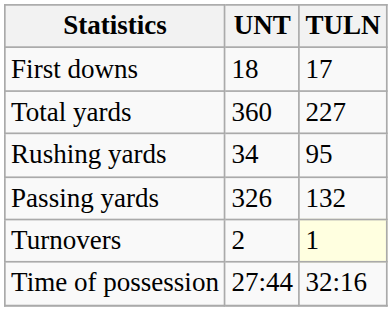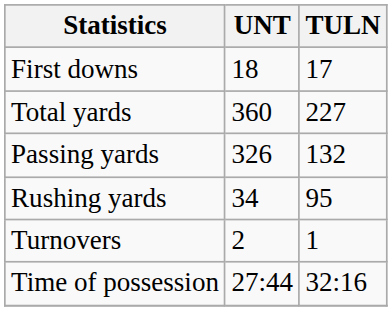rows swapped: Rushing yards <-> Passing yards
Turnovers | TULN: lightyellow background -> no background
